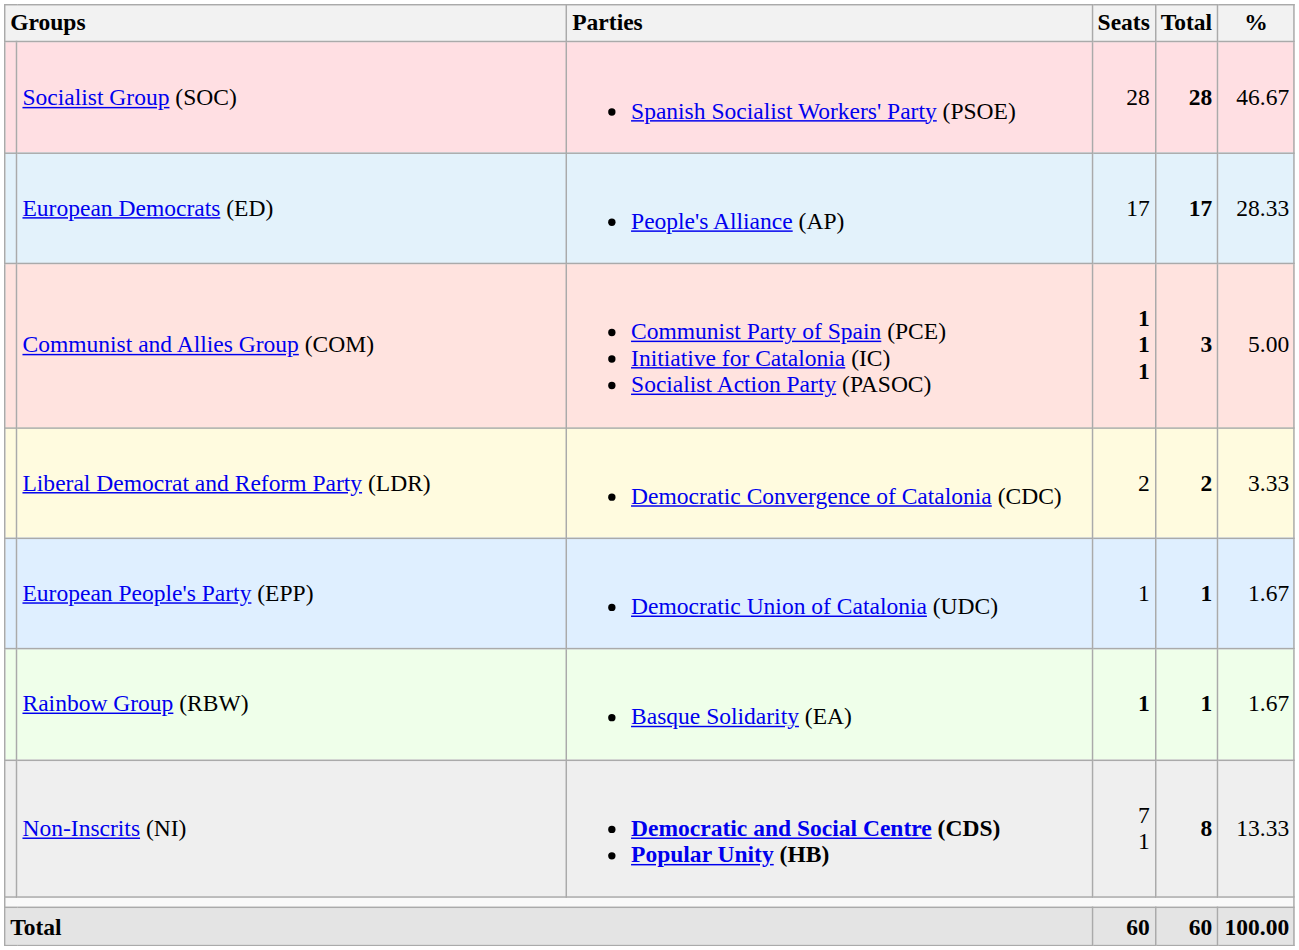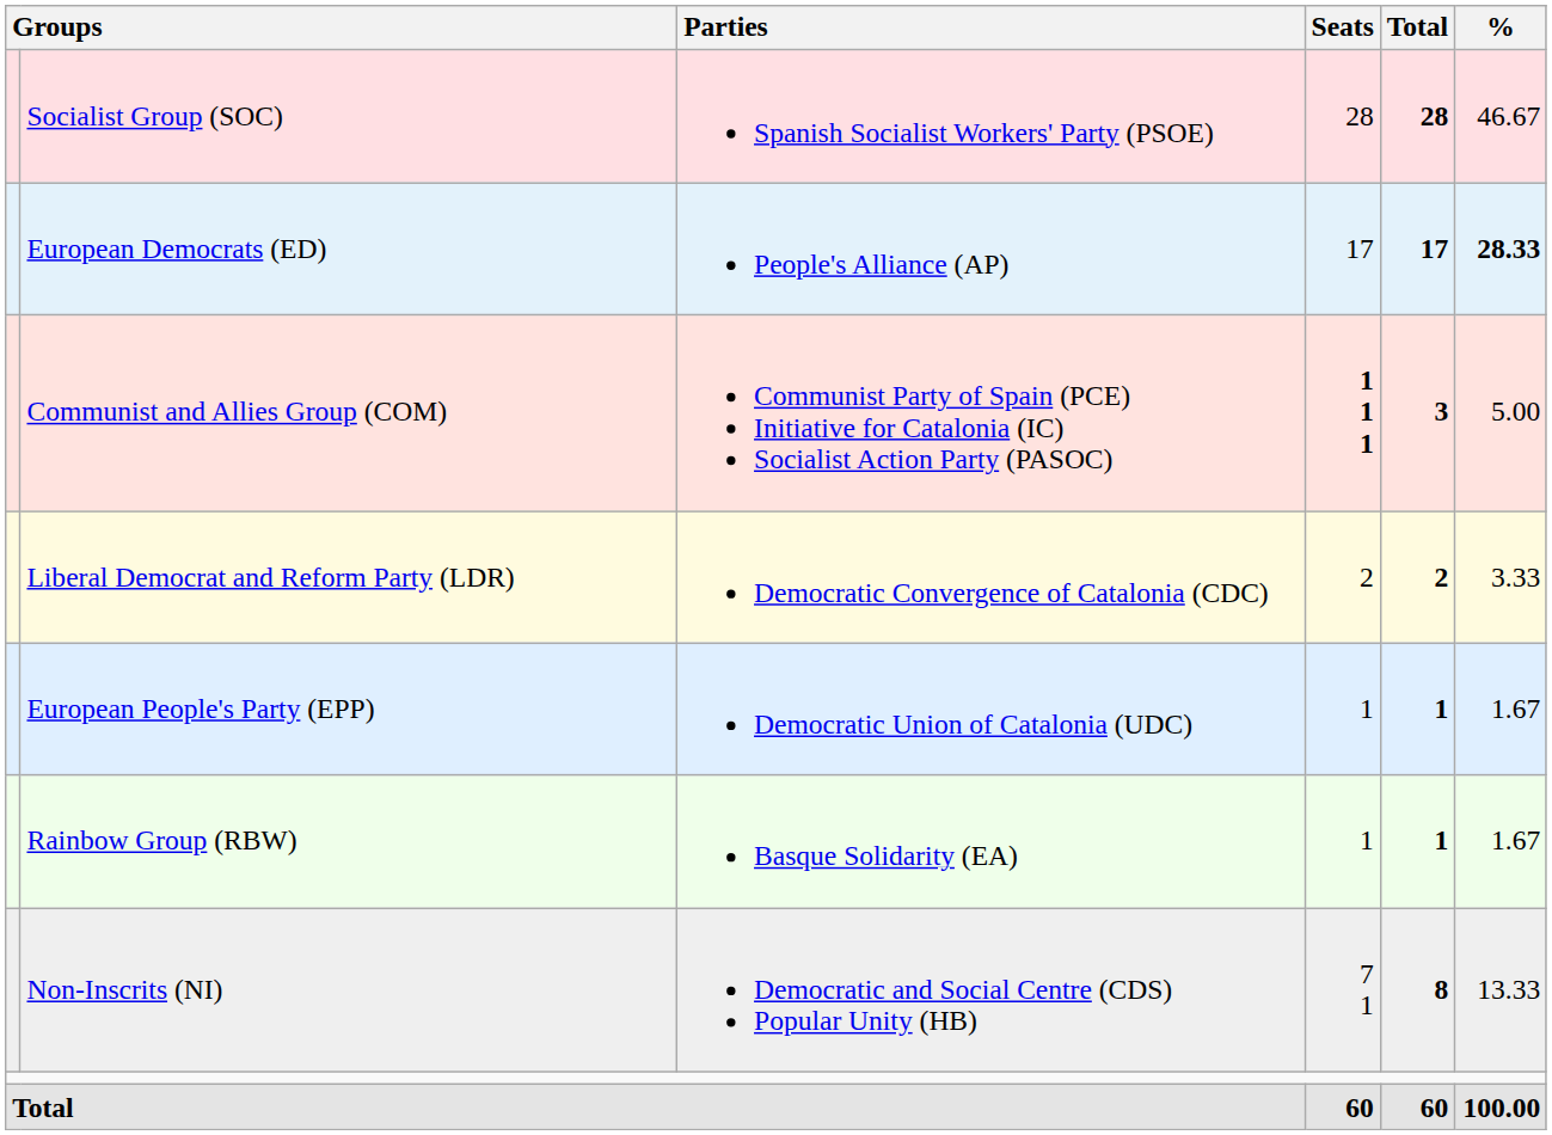European Democrats (ED) | %: normal -> bold
Rainbow Group (RBW) | Seats: bold -> normal
Non-Inscrits (NI) | Parties: bold -> normal
